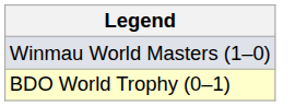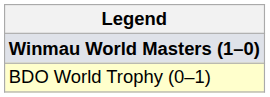row 2 | column 1: normal -> bold
